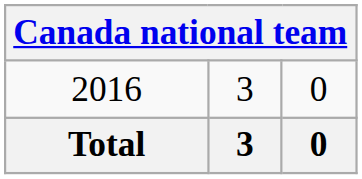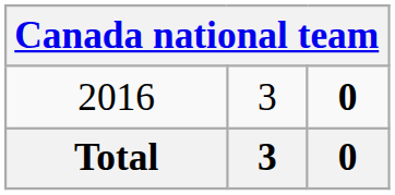2016 | column 3: normal -> bold
